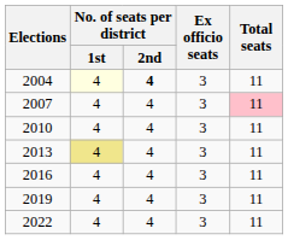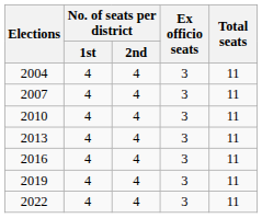2004 | No. of seats per district / 1st: lightyellow background -> no background
2004 | No. of seats per district / 2nd: bold -> normal
2007 | Total seats: pink background -> no background
2013 | No. of seats per district / 1st: khaki background -> no background
